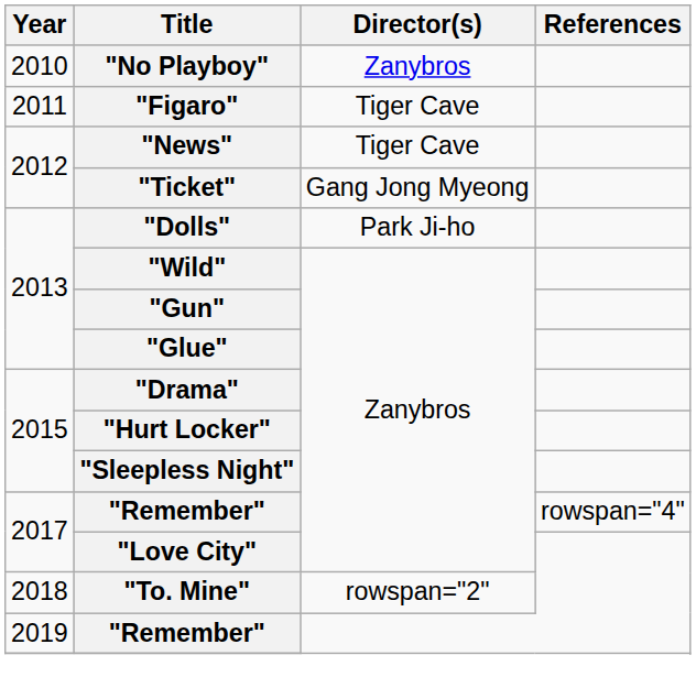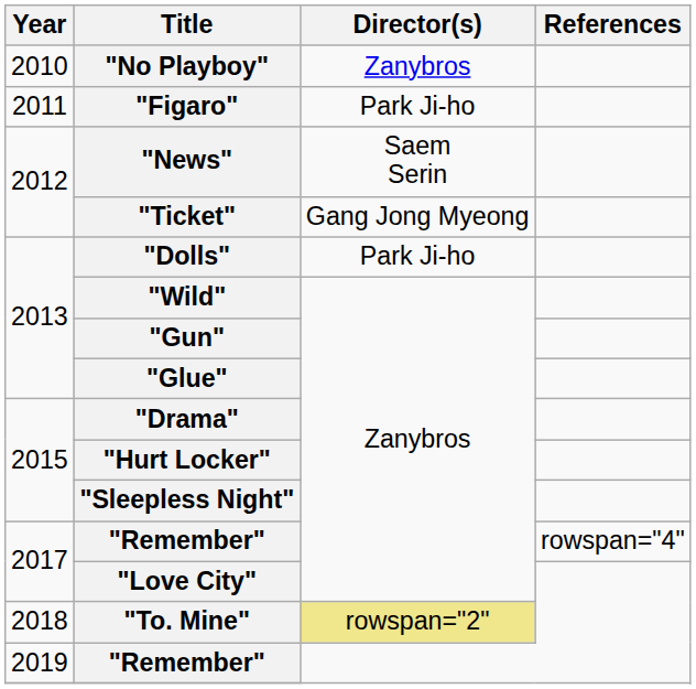"Figaro" | Director(s): Tiger Cave -> Park Ji-ho
"News" | Director(s): Tiger Cave -> Saem Serin
"To. Mine" | Director(s): no background -> khaki background
